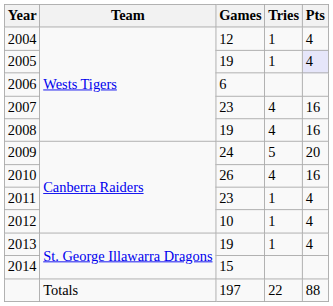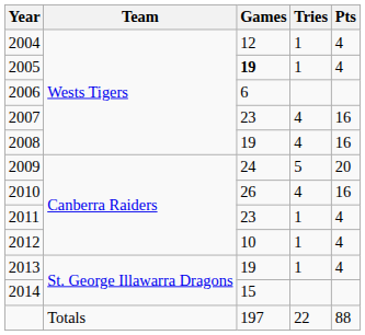2005 | Games: normal -> bold
2005 | Pts: lavender background -> no background
